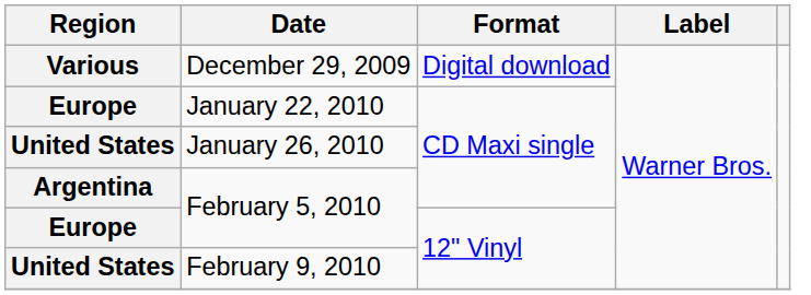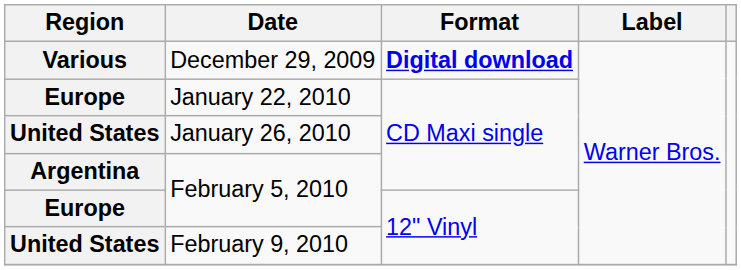December 29, 2009 | Format: normal -> bold
